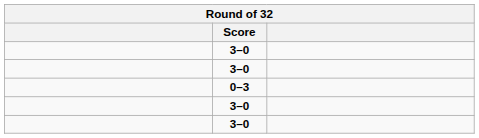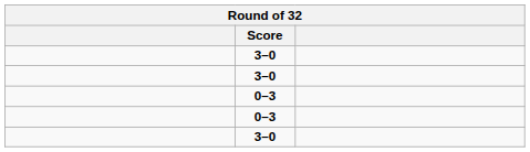row 6 | Score: 3–0 -> 0–3
